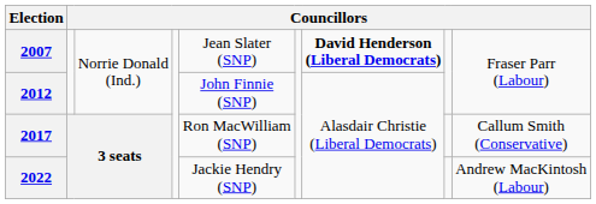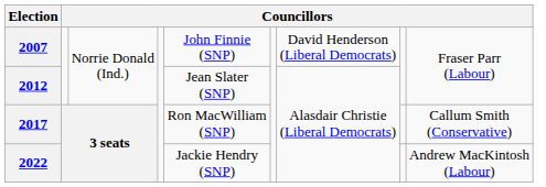2007 | column 5: Jean Slater (SNP) -> John Finnie (SNP)
2007 | column 7: bold -> normal
2012 | column 5: John Finnie (SNP) -> Jean Slater (SNP)
